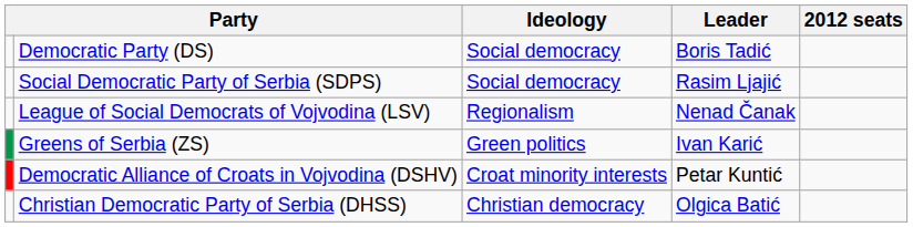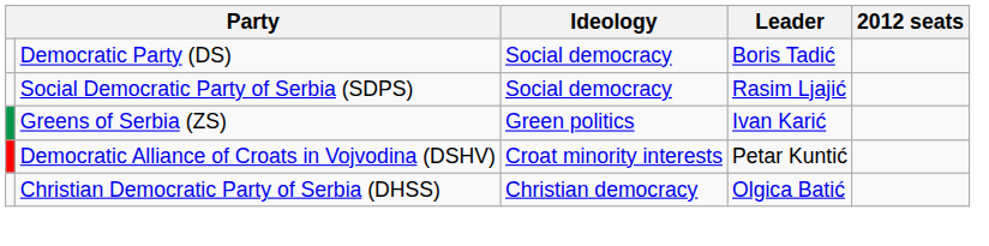- row: League of Social Democrats of Vojvodina (LSV) | Regionalism | Nenad Čanak
